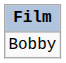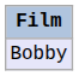row 2 | column 1: no background -> lavender background
